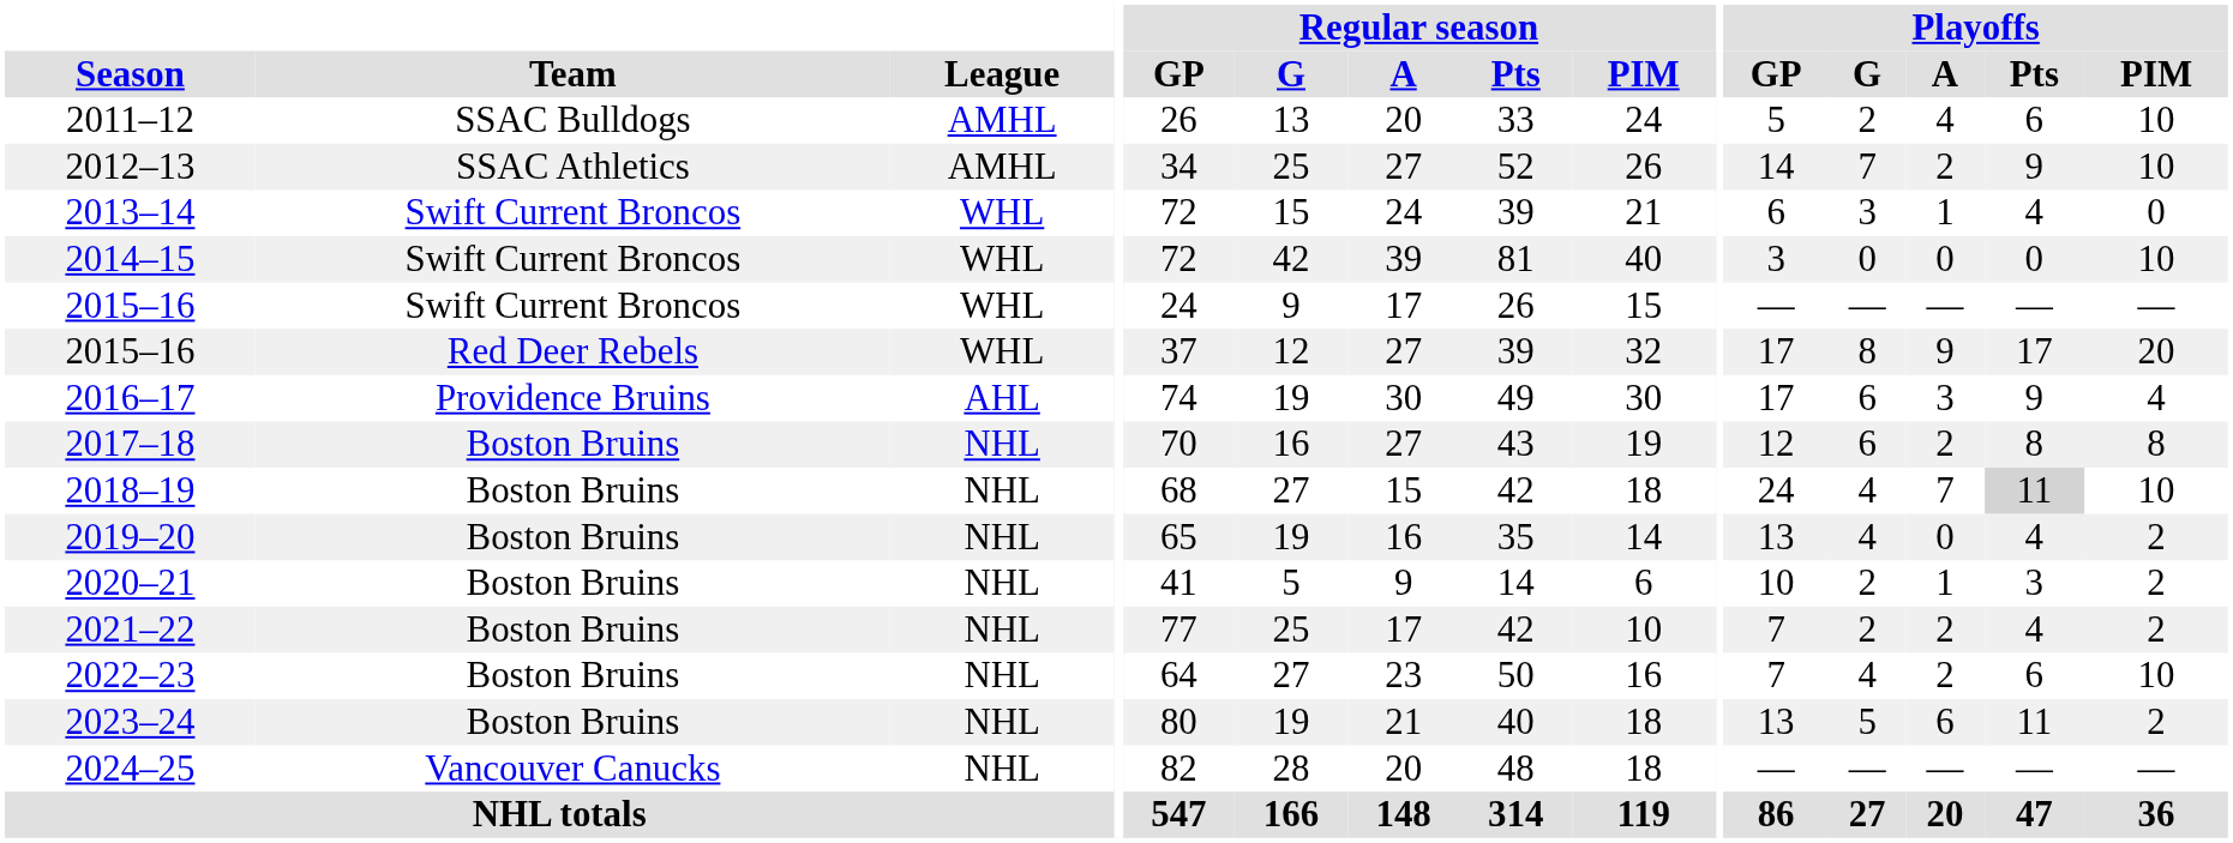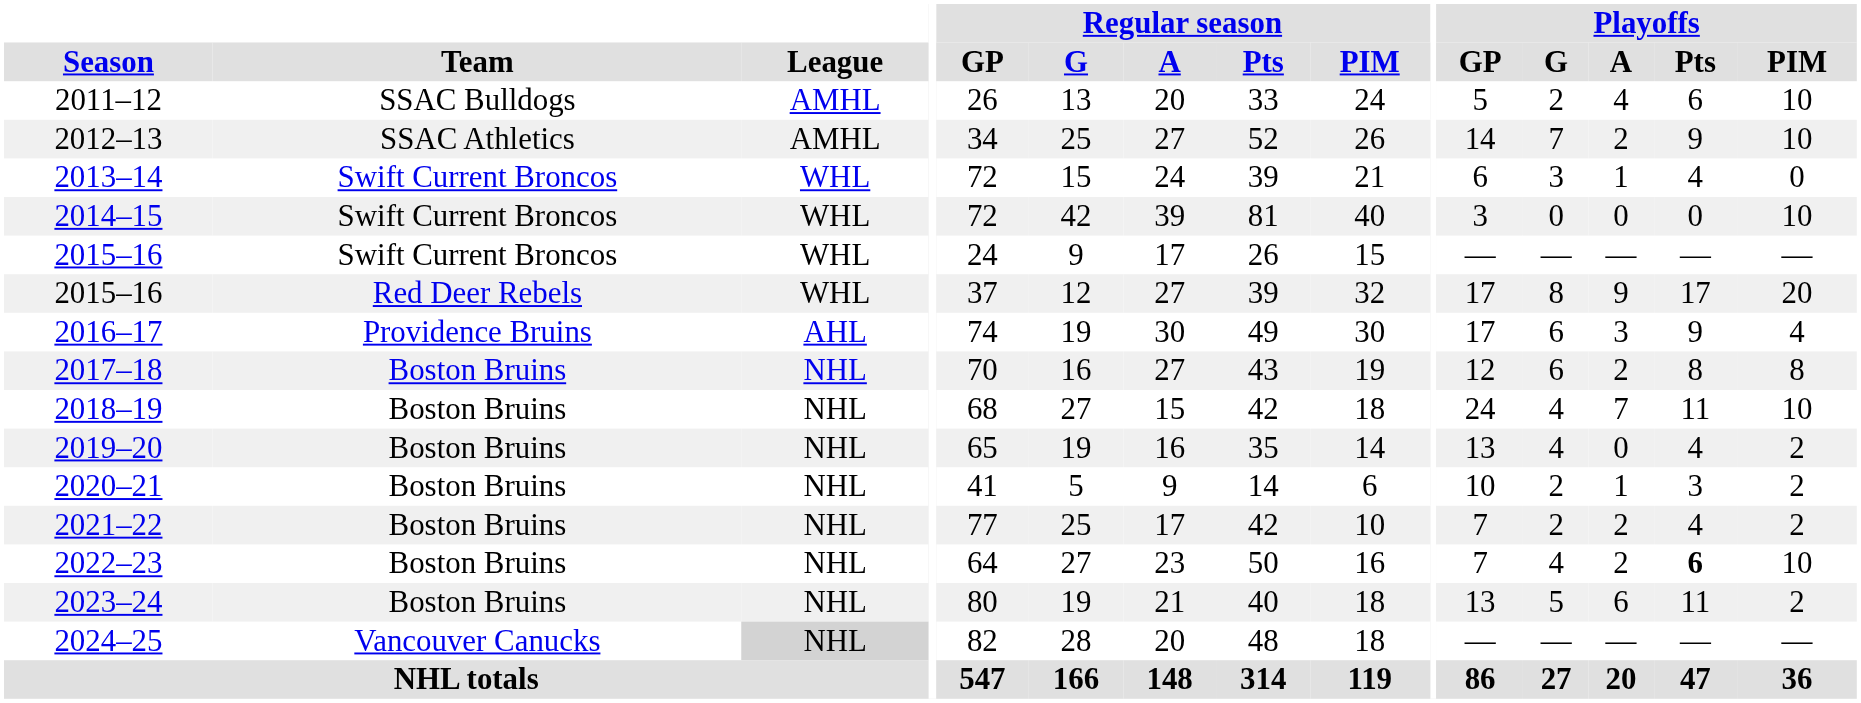2018–19 | Playoffs / Pts: lightgrey background -> no background
2022–23 | Playoffs / Pts: normal -> bold
2024–25 | League: no background -> lightgrey background
